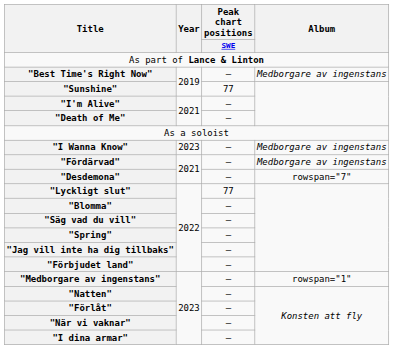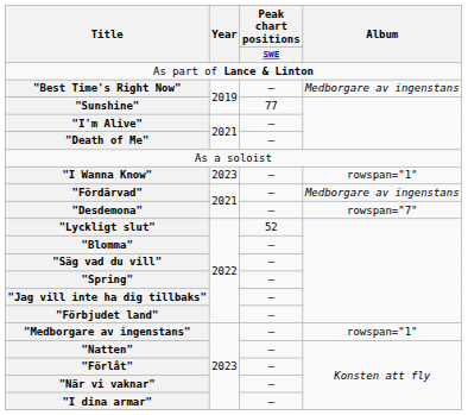"I Wanna Know" | Album: Medborgare av ingenstans -> rowspan="1"
"Lyckligt slut" | Peak chart positions / SWE: 77 -> 52
